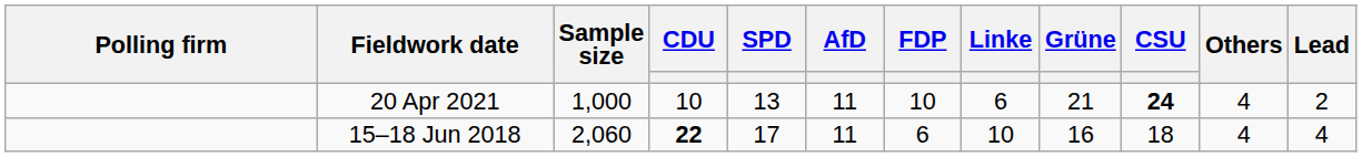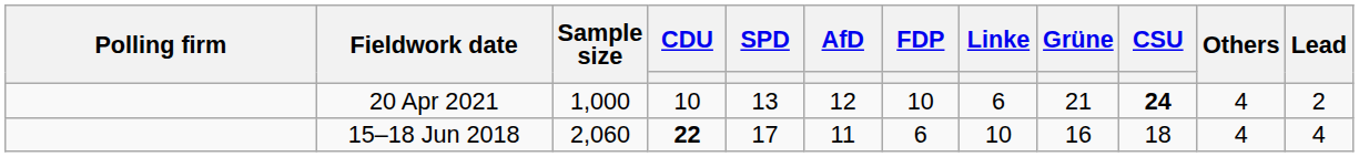20 Apr 2021 | AfD: 11 -> 12
